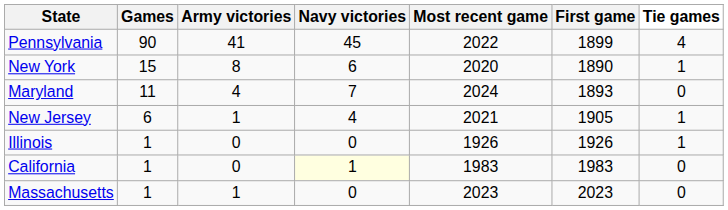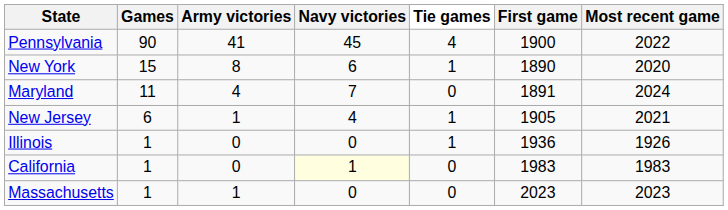columns swapped: Tie games <-> Most recent game
Pennsylvania | First game: 1899 -> 1900
Maryland | First game: 1893 -> 1891
Illinois | First game: 1926 -> 1936
